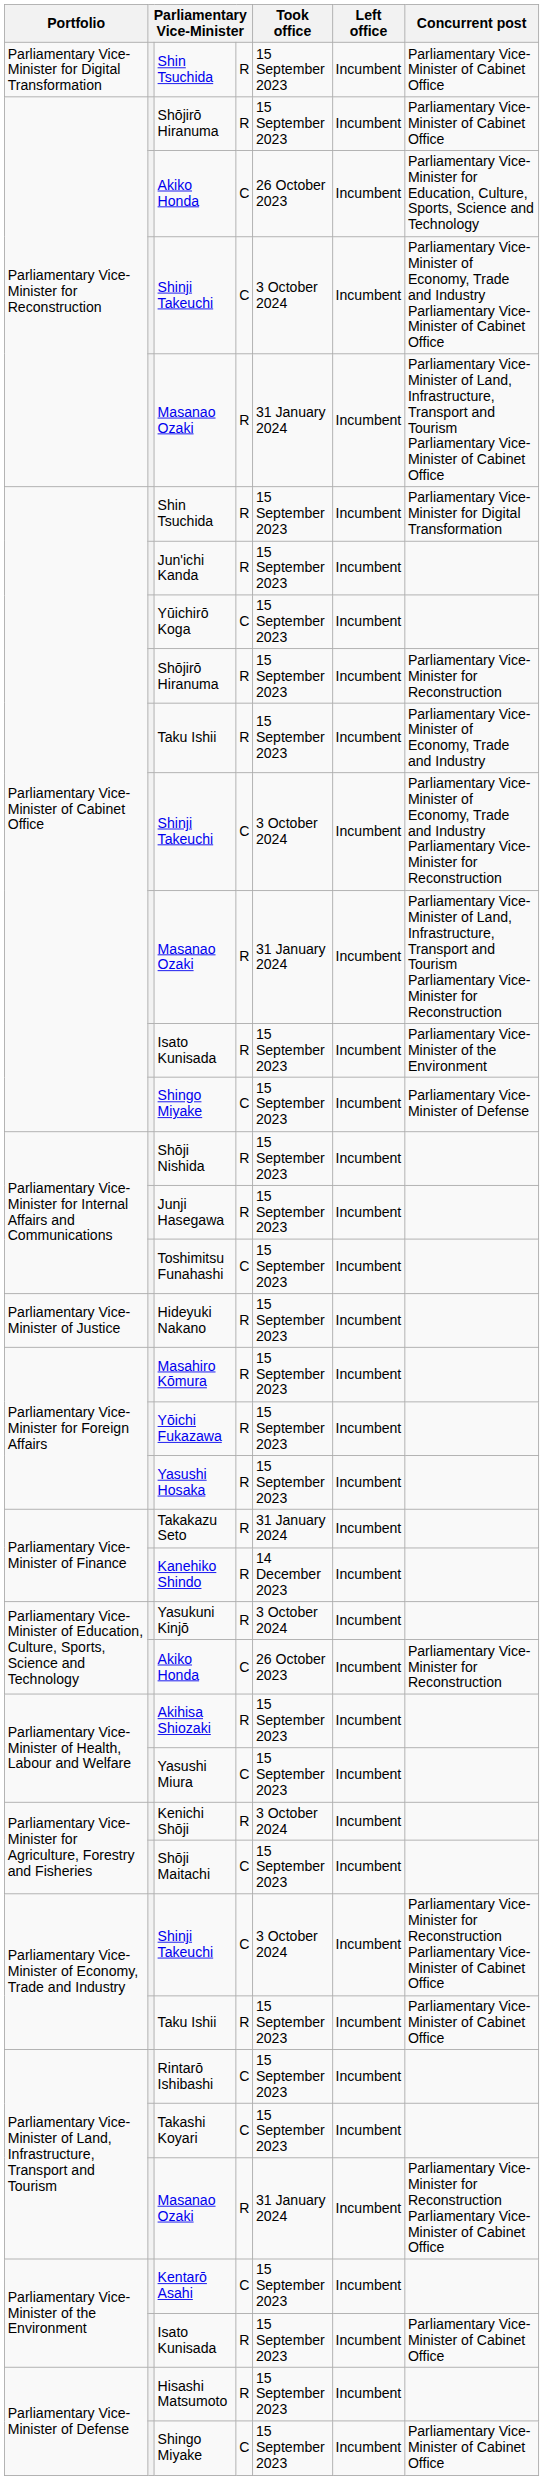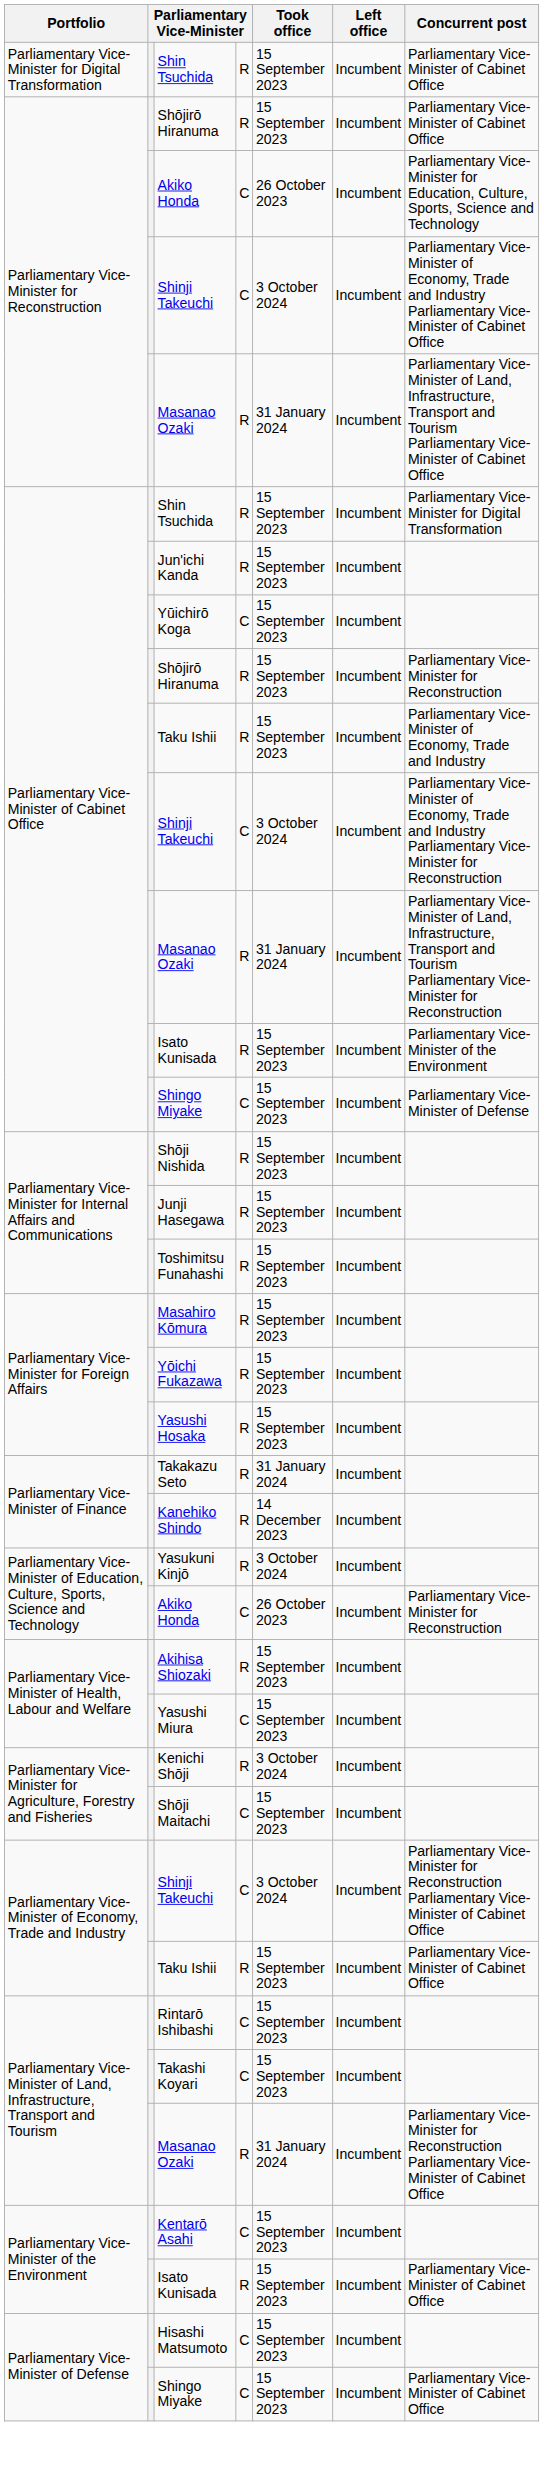Toshimitsu Funahashi | column 4: C -> R
- row: Parliamentary Vice-Minister of Justice | Hideyuki Nakano | R | 15 September 2023 | Incumbent
Hisashi Matsumoto | column 4: R -> C
